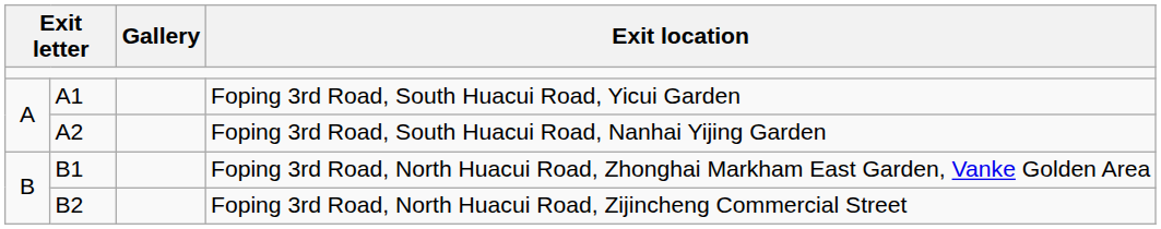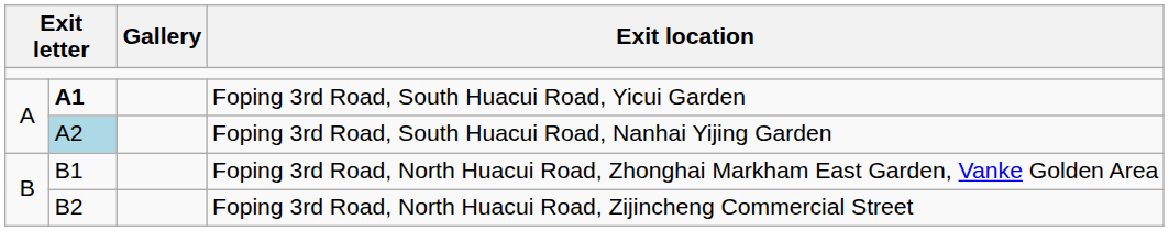Foping 3rd Road, South Huacui Road, Yicui Garden | column 2: normal -> bold
Foping 3rd Road, South Huacui Road, Nanhai Yijing Garden | column 2: no background -> lightblue background
